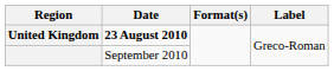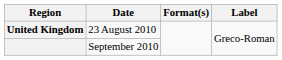United Kingdom | Date: bold -> normal
